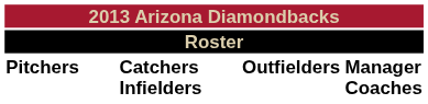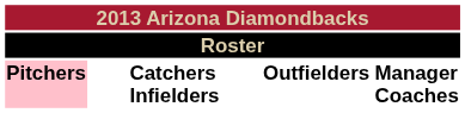Pitchers | column 1: no background -> pink background
